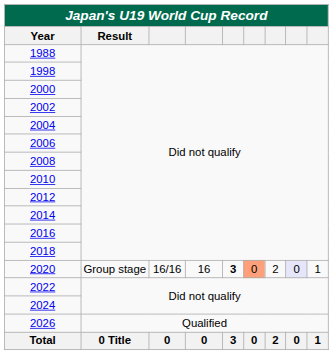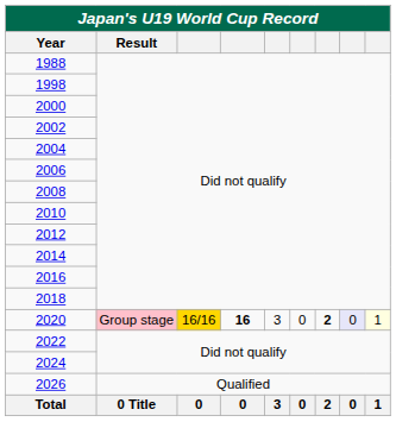2020 | Result: no background -> pink background
2020 | column 3: no background -> gold background
2020 | column 4: normal -> bold
2020 | column 5: bold -> normal
2020 | column 6: lightsalmon background -> no background
2020 | column 7: normal -> bold
2020 | column 9: no background -> lightyellow background
